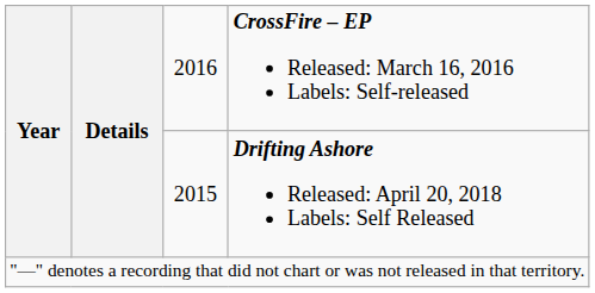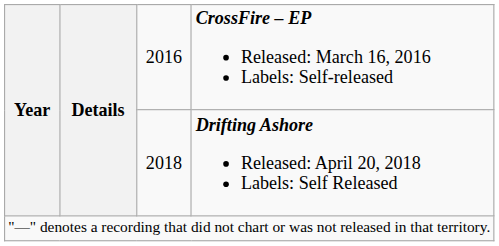row 2 | column 3: 2015 -> 2018
